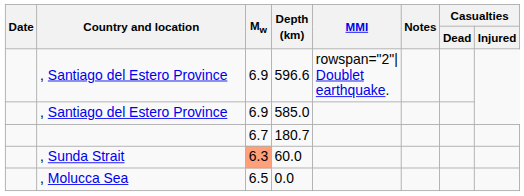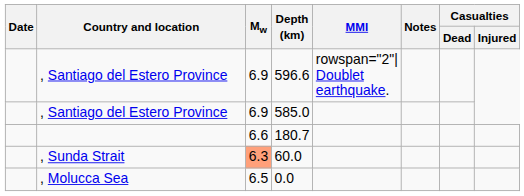180.7 | Mw: 6.7 -> 6.6
